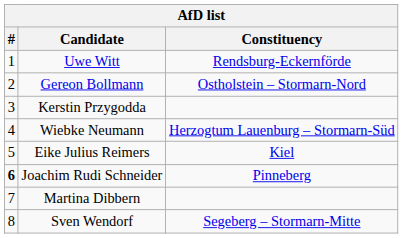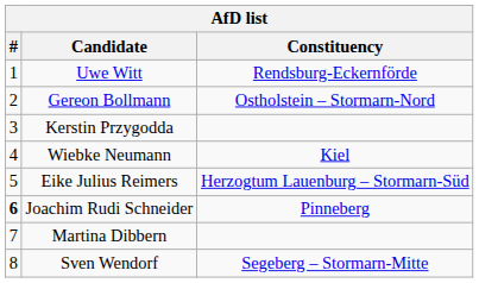Wiebke Neumann | Constituency: Herzogtum Lauenburg – Stormarn-Süd -> Kiel
Eike Julius Reimers | Constituency: Kiel -> Herzogtum Lauenburg – Stormarn-Süd
